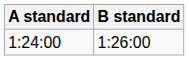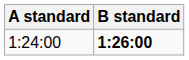1:24:00 | B standard: normal -> bold
